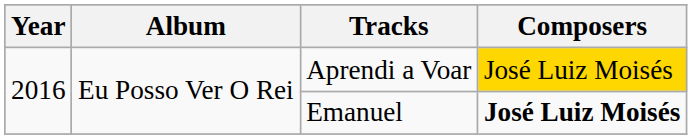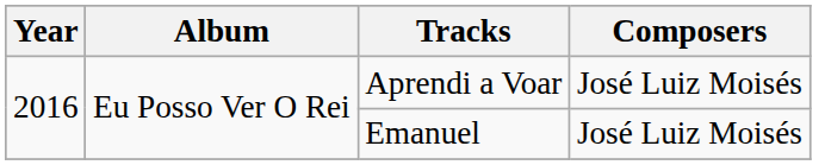Aprendi a Voar | Composers: gold background -> no background
Emanuel | Composers: bold -> normal
